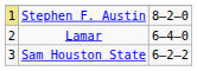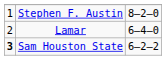Stephen F. Austin | column 1: khaki background -> no background
Sam Houston State | column 1: normal -> bold
